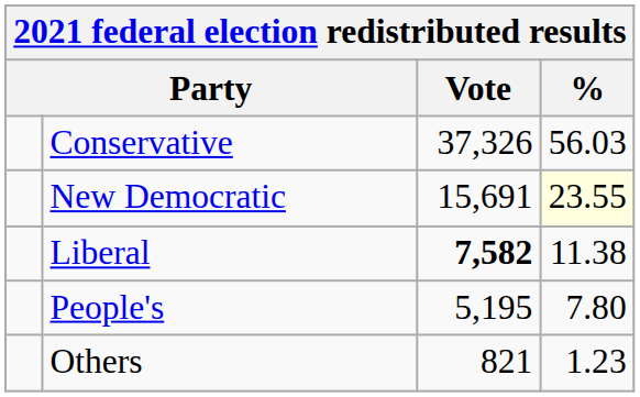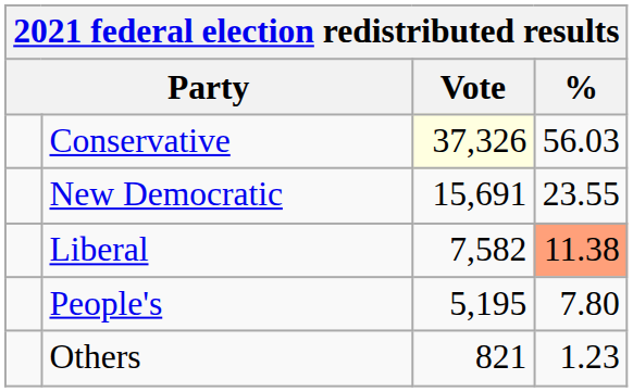Conservative | Vote: no background -> lightyellow background
New Democratic | %: lightyellow background -> no background
Liberal | Vote: bold -> normal
Liberal | %: no background -> lightsalmon background
